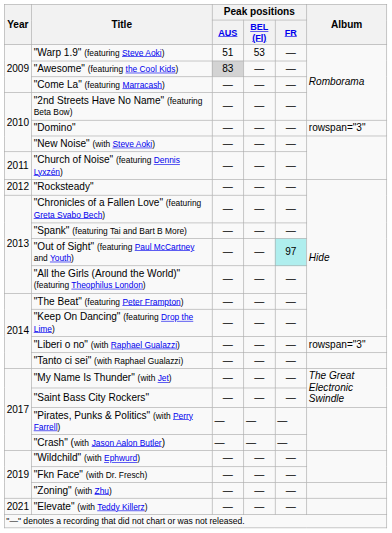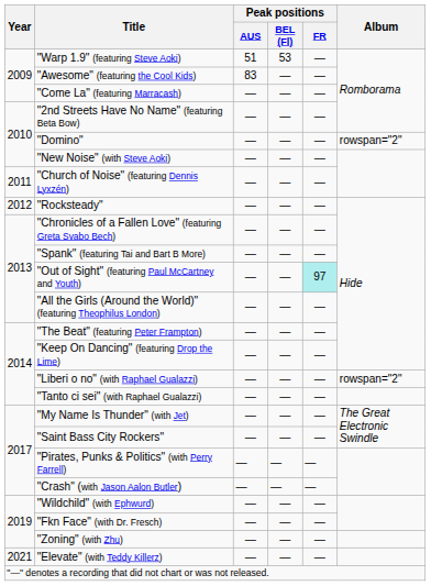"Awesome" (featuring the Cool Kids) | Peak positions / AUS: lightgrey background -> no background
"Domino" | Album: rowspan="3" -> rowspan="2"
"Liberi o no" (with Raphael Gualazzi) | Album: rowspan="3" -> rowspan="2"
